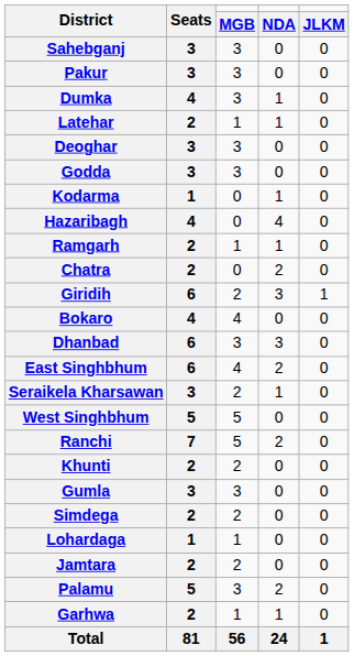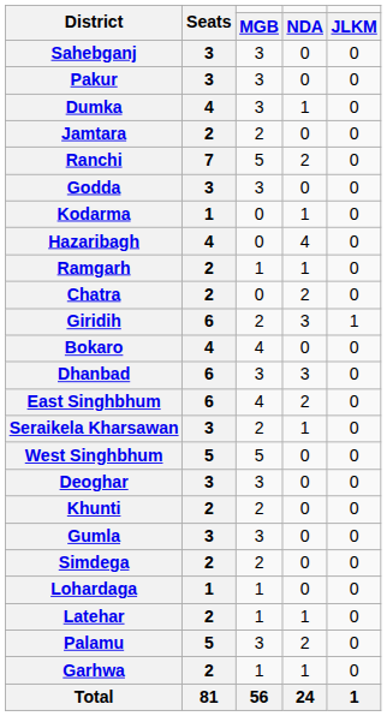rows swapped: Jamtara <-> Latehar
rows swapped: Deoghar <-> Ranchi
